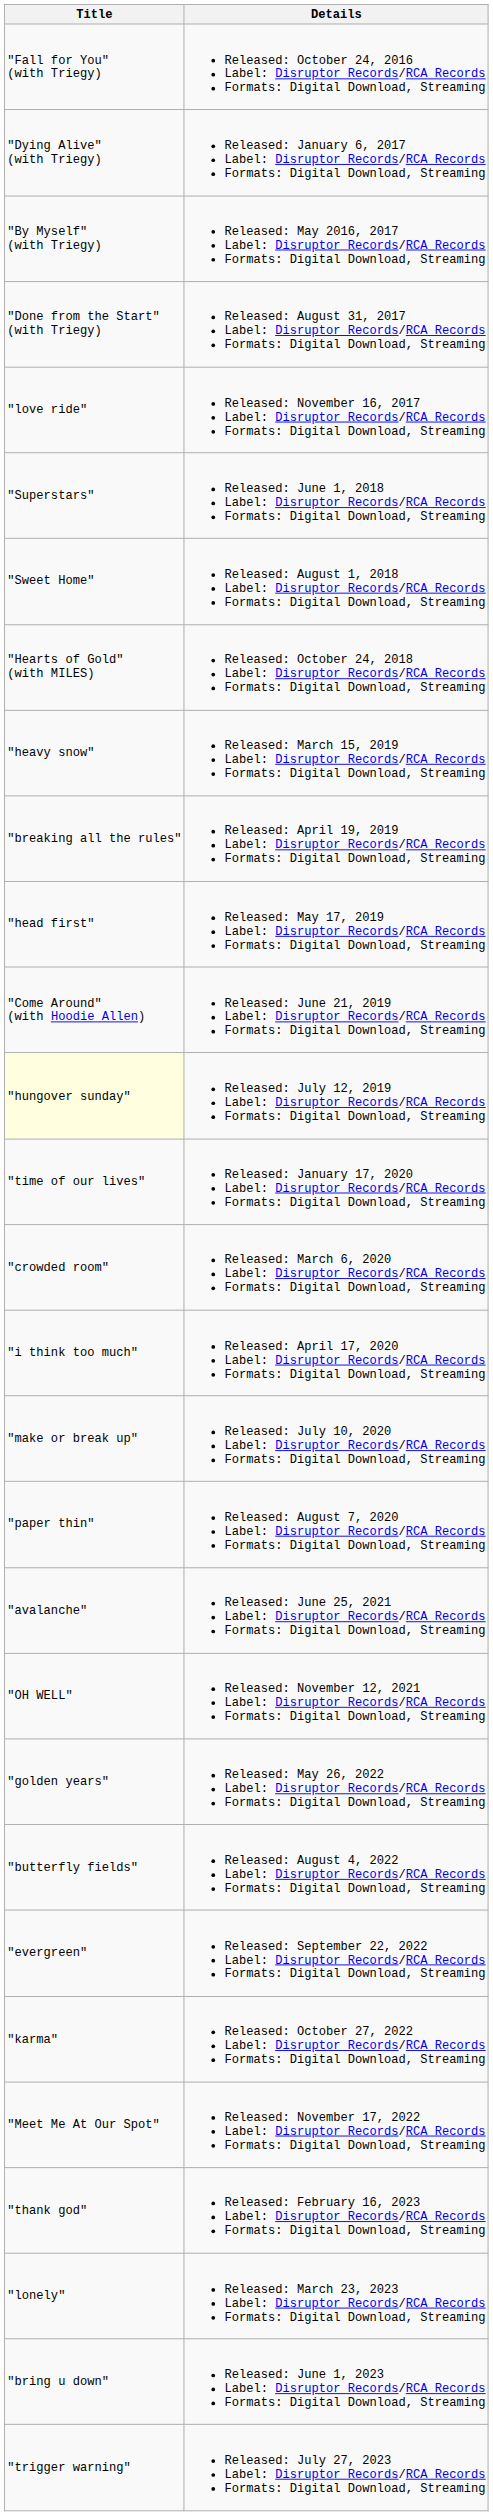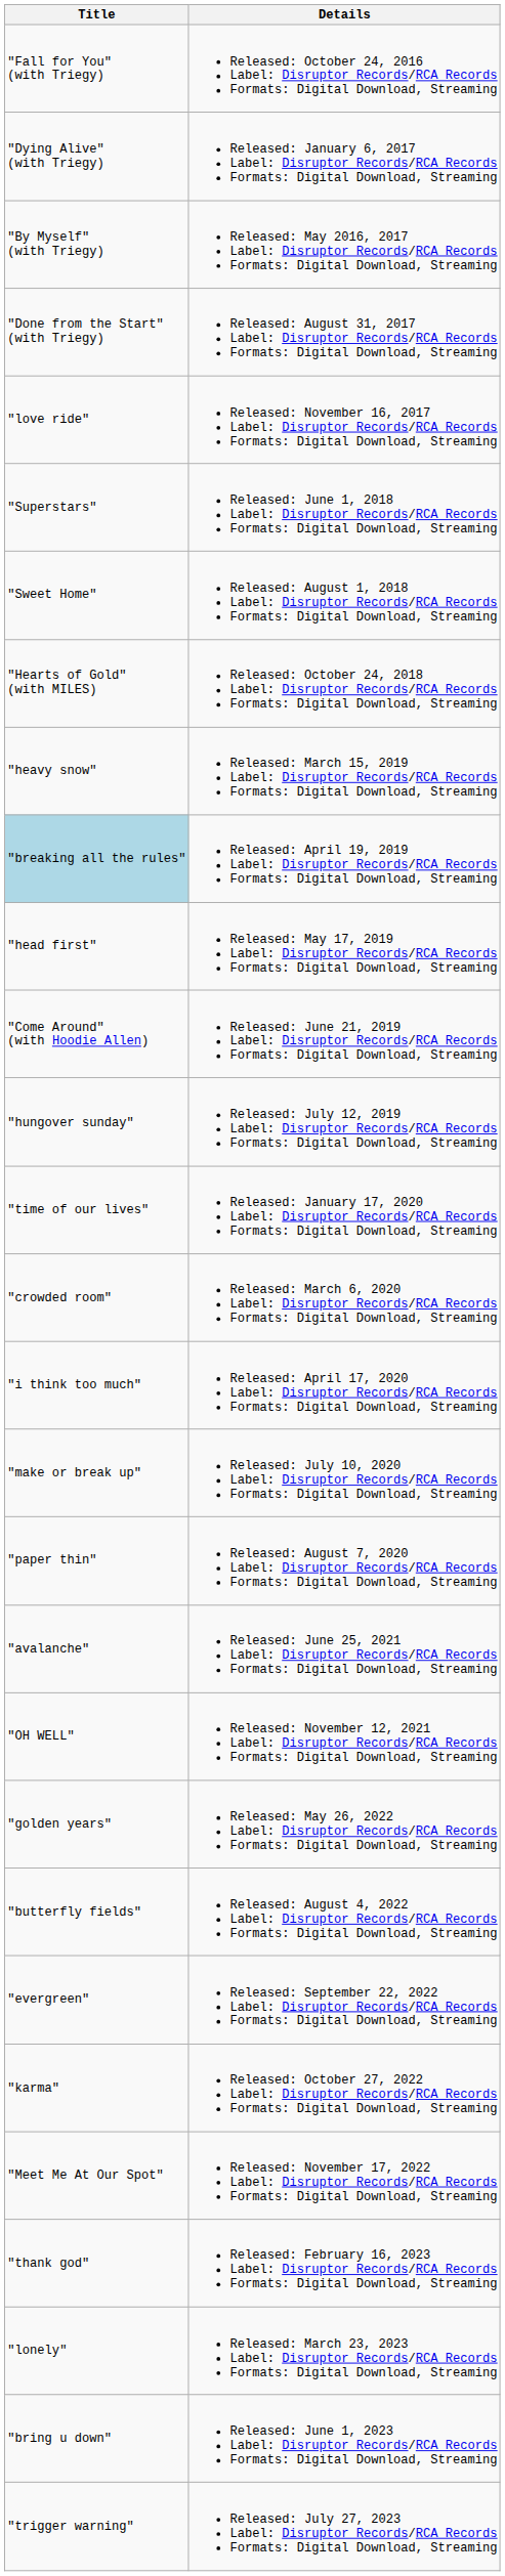"breaking all the rules" | Title: no background -> lightblue background
"hungover sunday" | Title: lightyellow background -> no background
